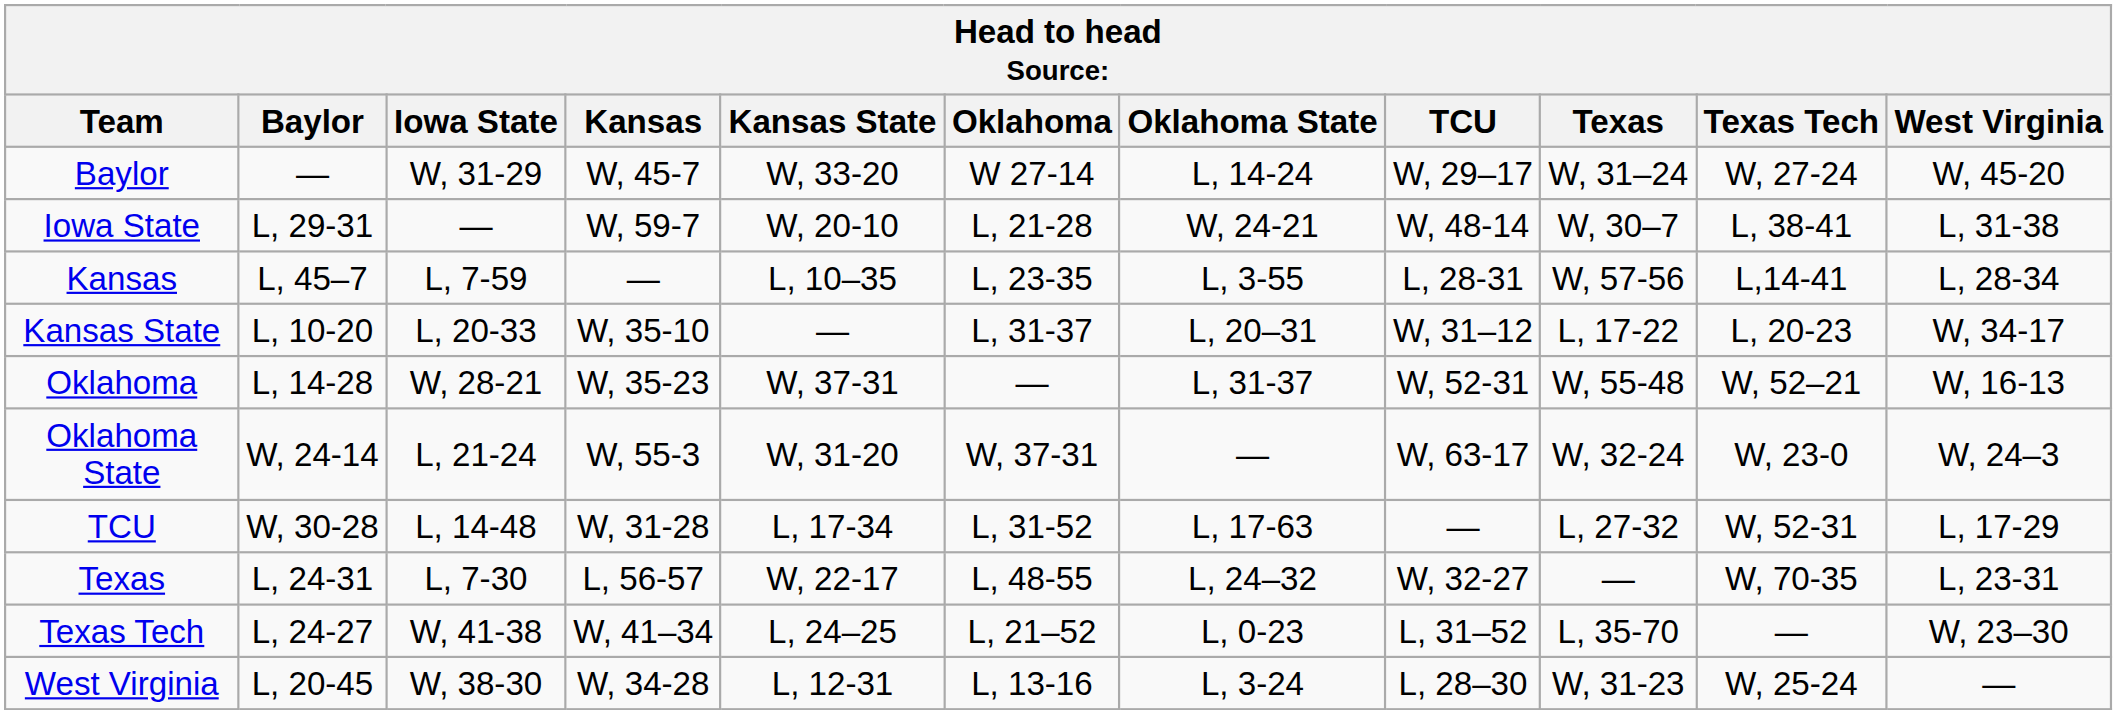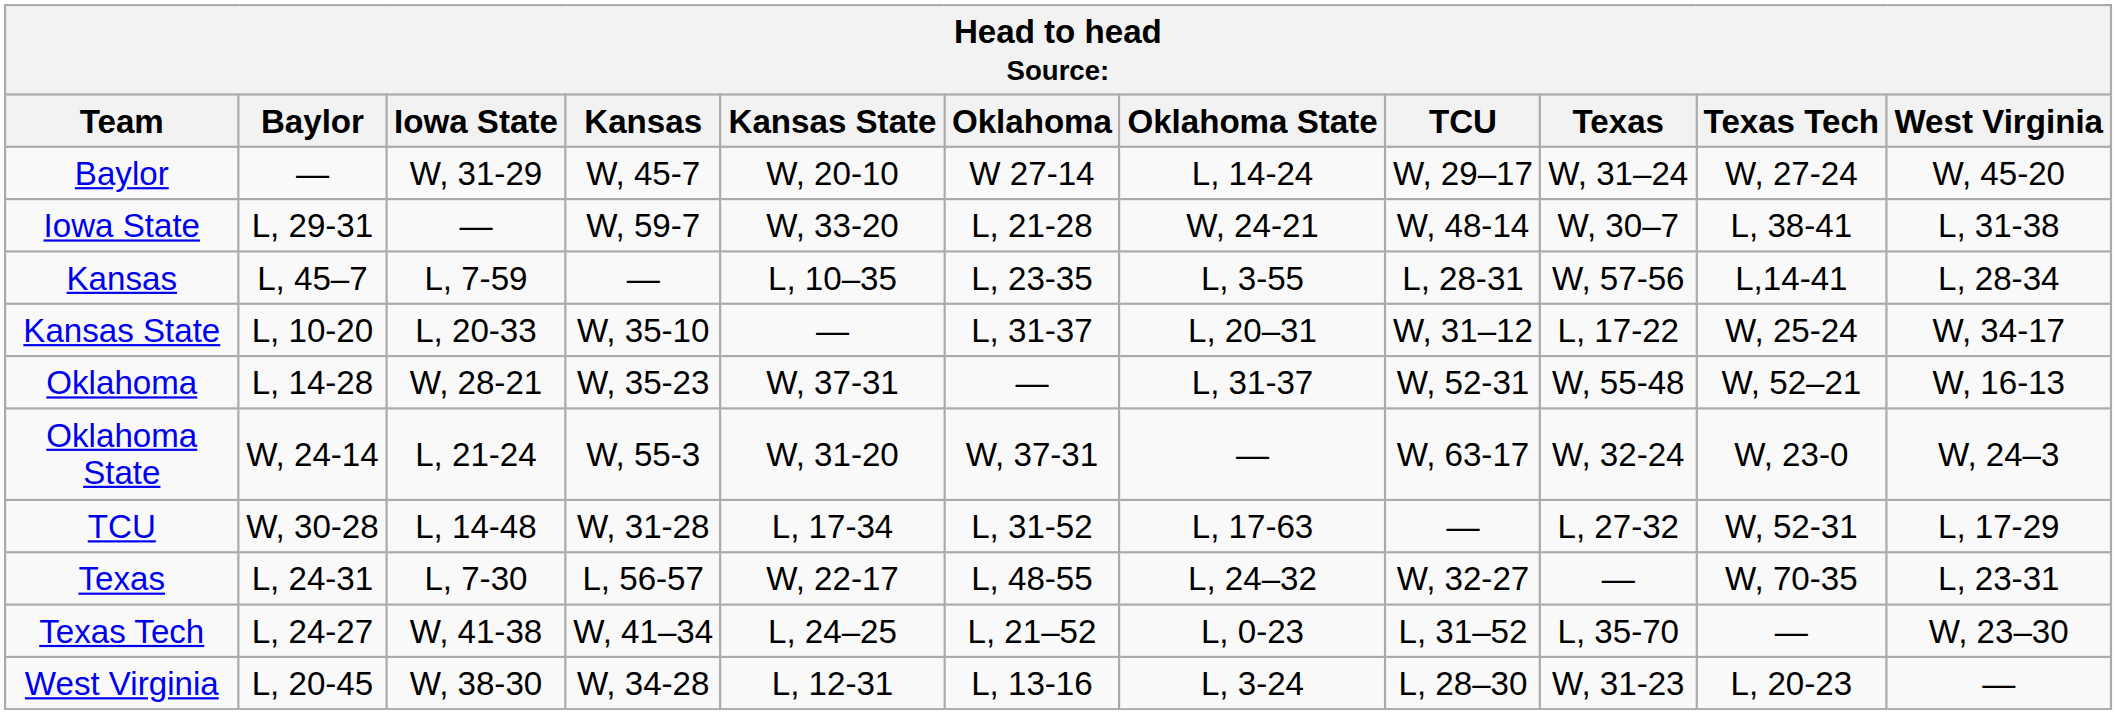row 3 | Kansas State: W, 33-20 -> W, 20-10
row 4 | Kansas State: W, 20-10 -> W, 33-20
row 6 | Texas Tech: L, 20-23 -> W, 25-24
row 12 | Texas Tech: W, 25-24 -> L, 20-23
